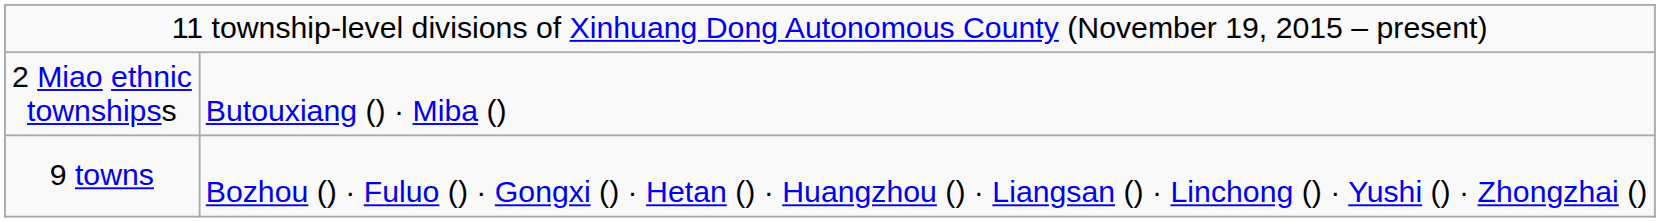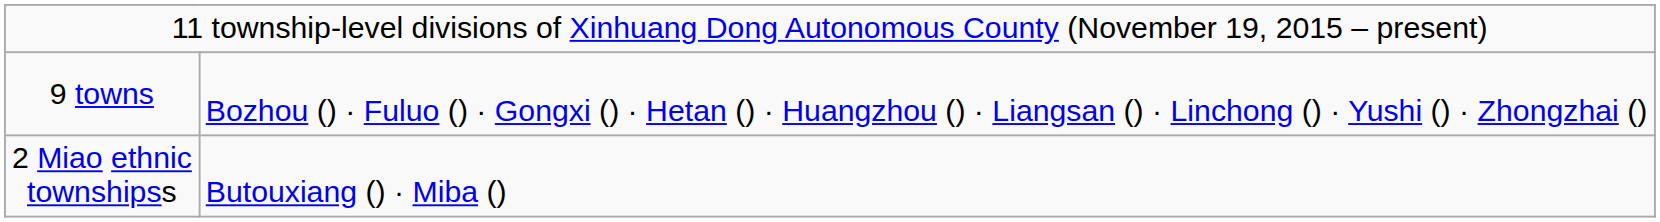rows swapped: 9 towns <-> 2 Miao ethnic townshipss
